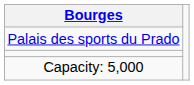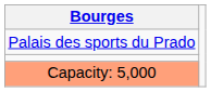Capacity: 5,000 | Bourges: no background -> lightsalmon background
